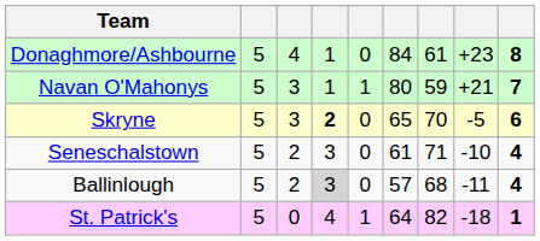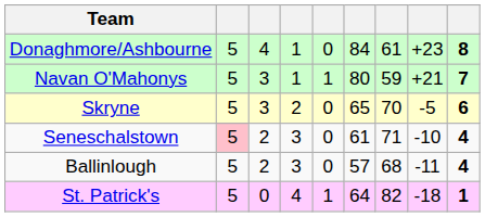Skryne | column 4: bold -> normal
Seneschalstown | column 2: no background -> pink background
Ballinlough | column 4: lightgrey background -> no background
